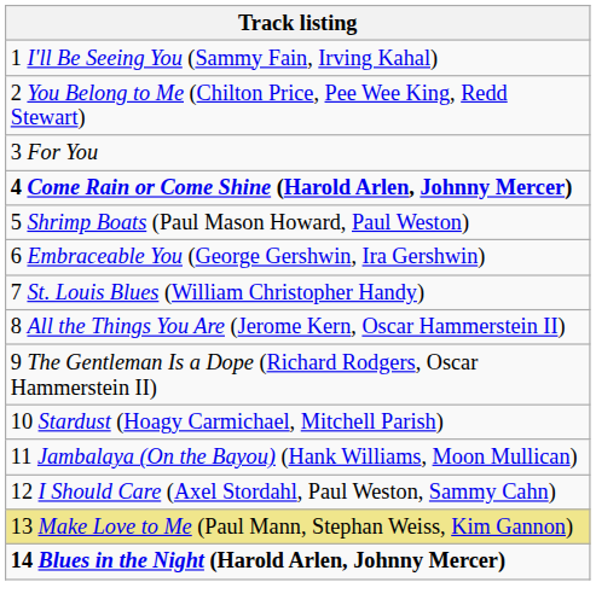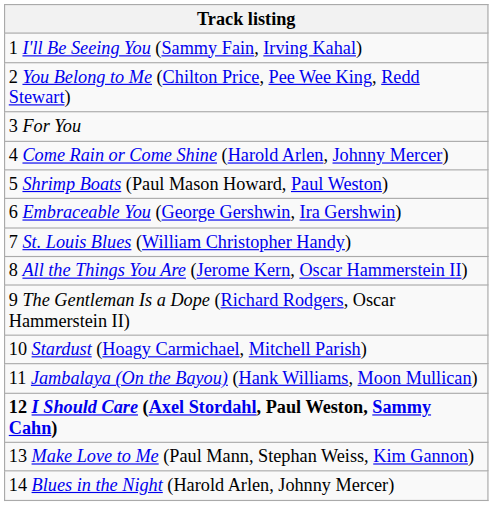row 5 | column 1: bold -> normal
row 13 | column 1: normal -> bold
row 14 | column 1: khaki background -> no background
row 15 | column 1: bold -> normal
